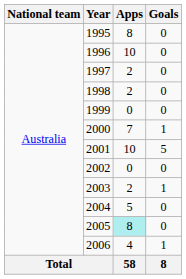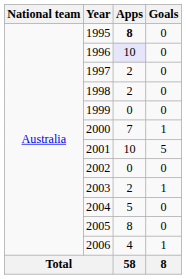1995 | Apps: normal -> bold
1996 | Apps: no background -> lavender background
2005 | Apps: paleturquoise background -> no background
